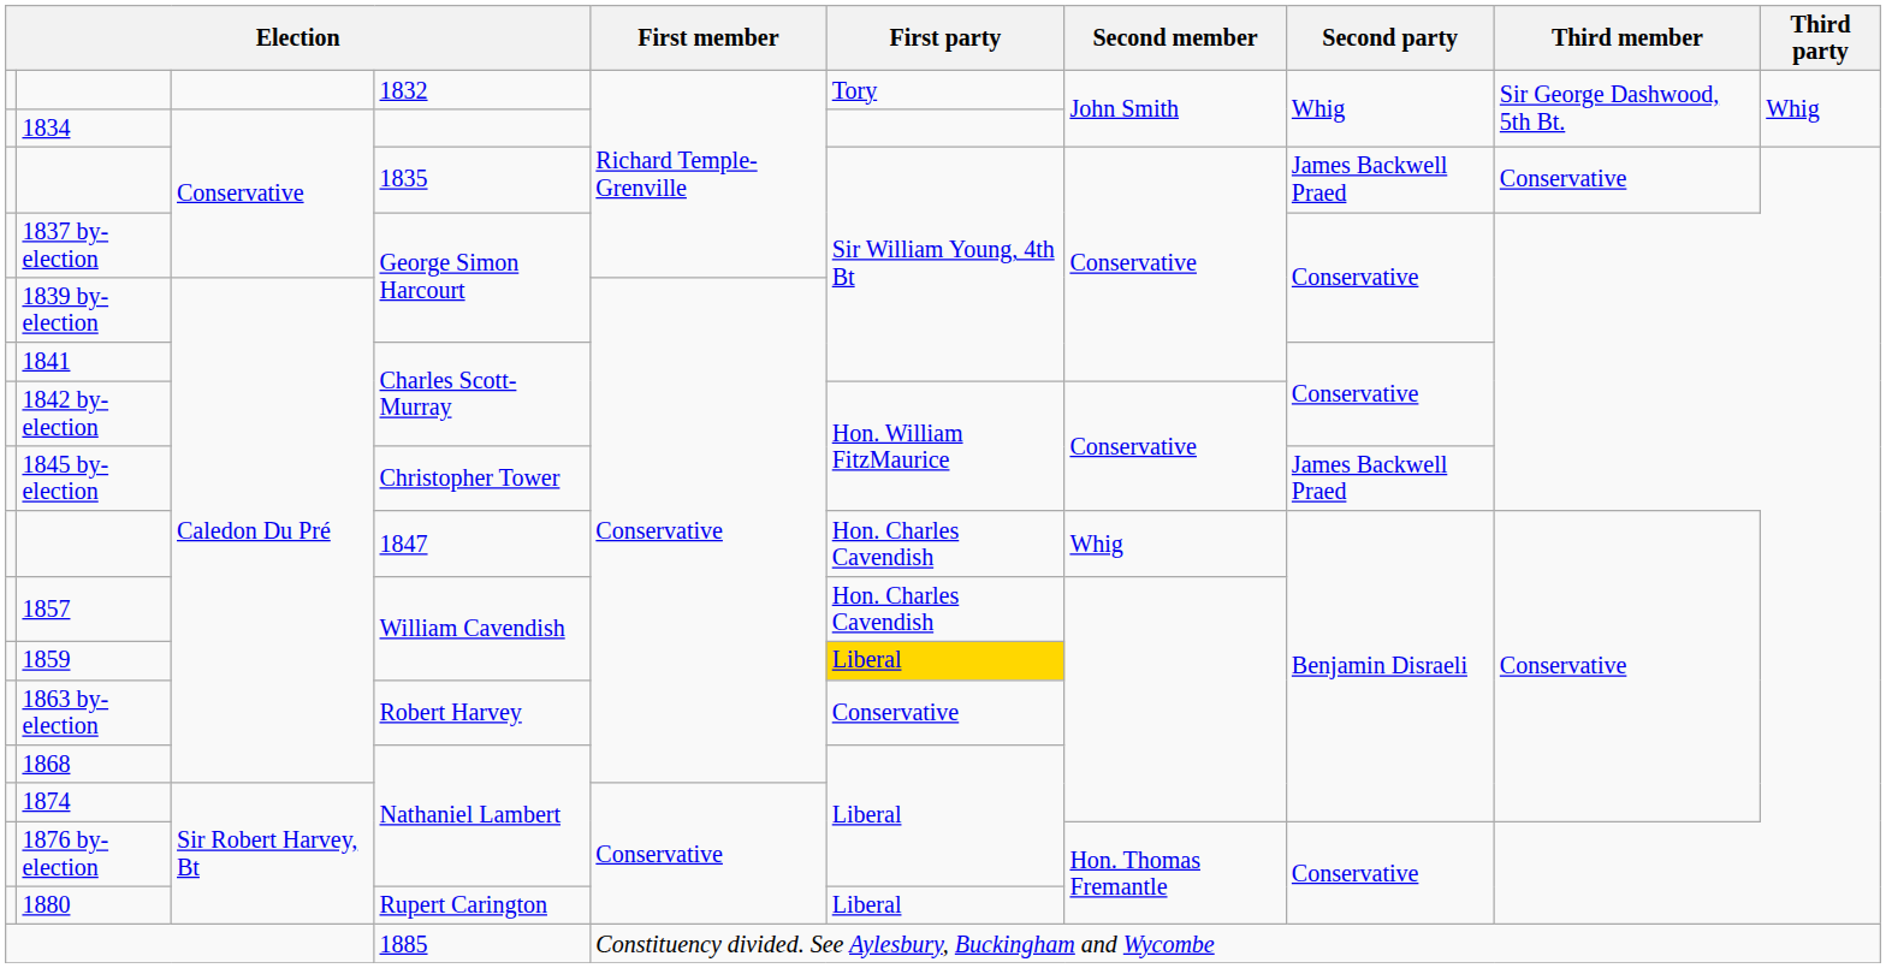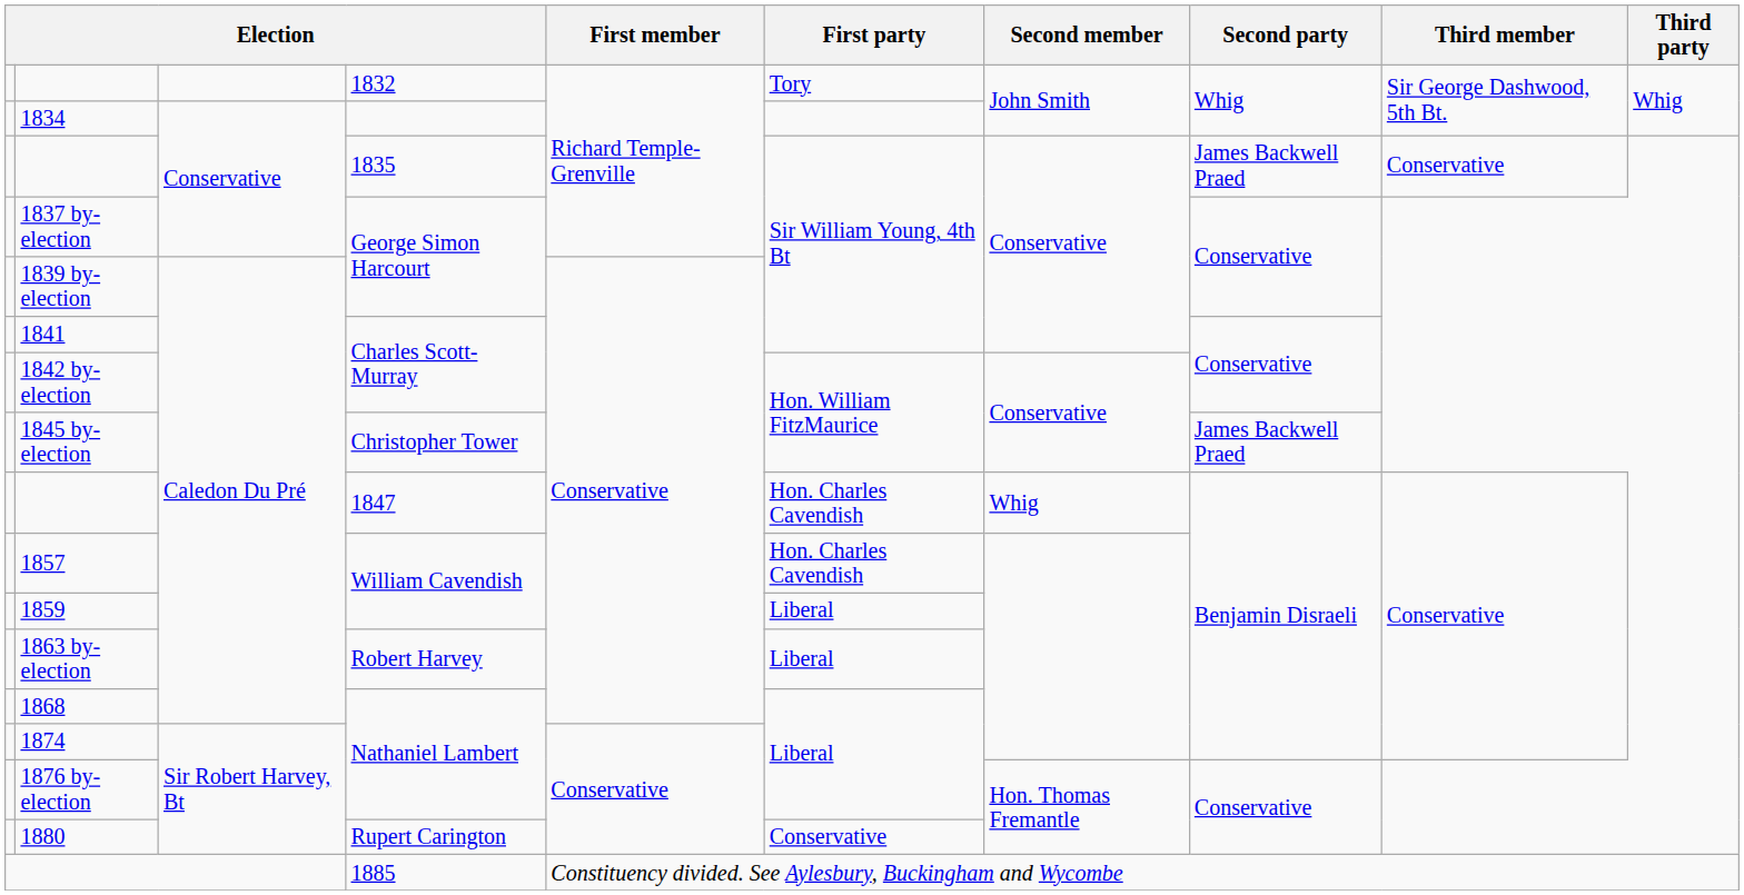1859 | First party: gold background -> no background
1863 by-election | First party: Conservative -> Liberal
1880 | First party: Liberal -> Conservative
